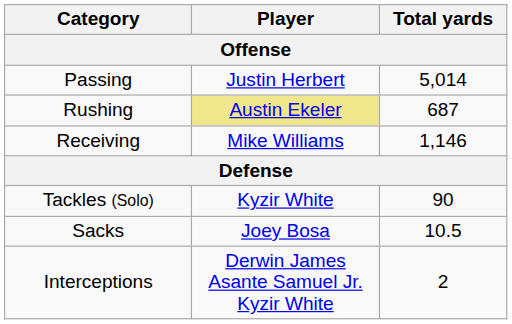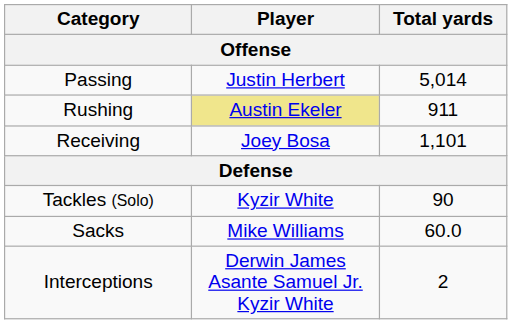Rushing | Total yards: 687 -> 911
Receiving | Player: Mike Williams -> Joey Bosa
Receiving | Total yards: 1,146 -> 1,101
Sacks | Player: Joey Bosa -> Mike Williams
Sacks | Total yards: 10.5 -> 60.0
